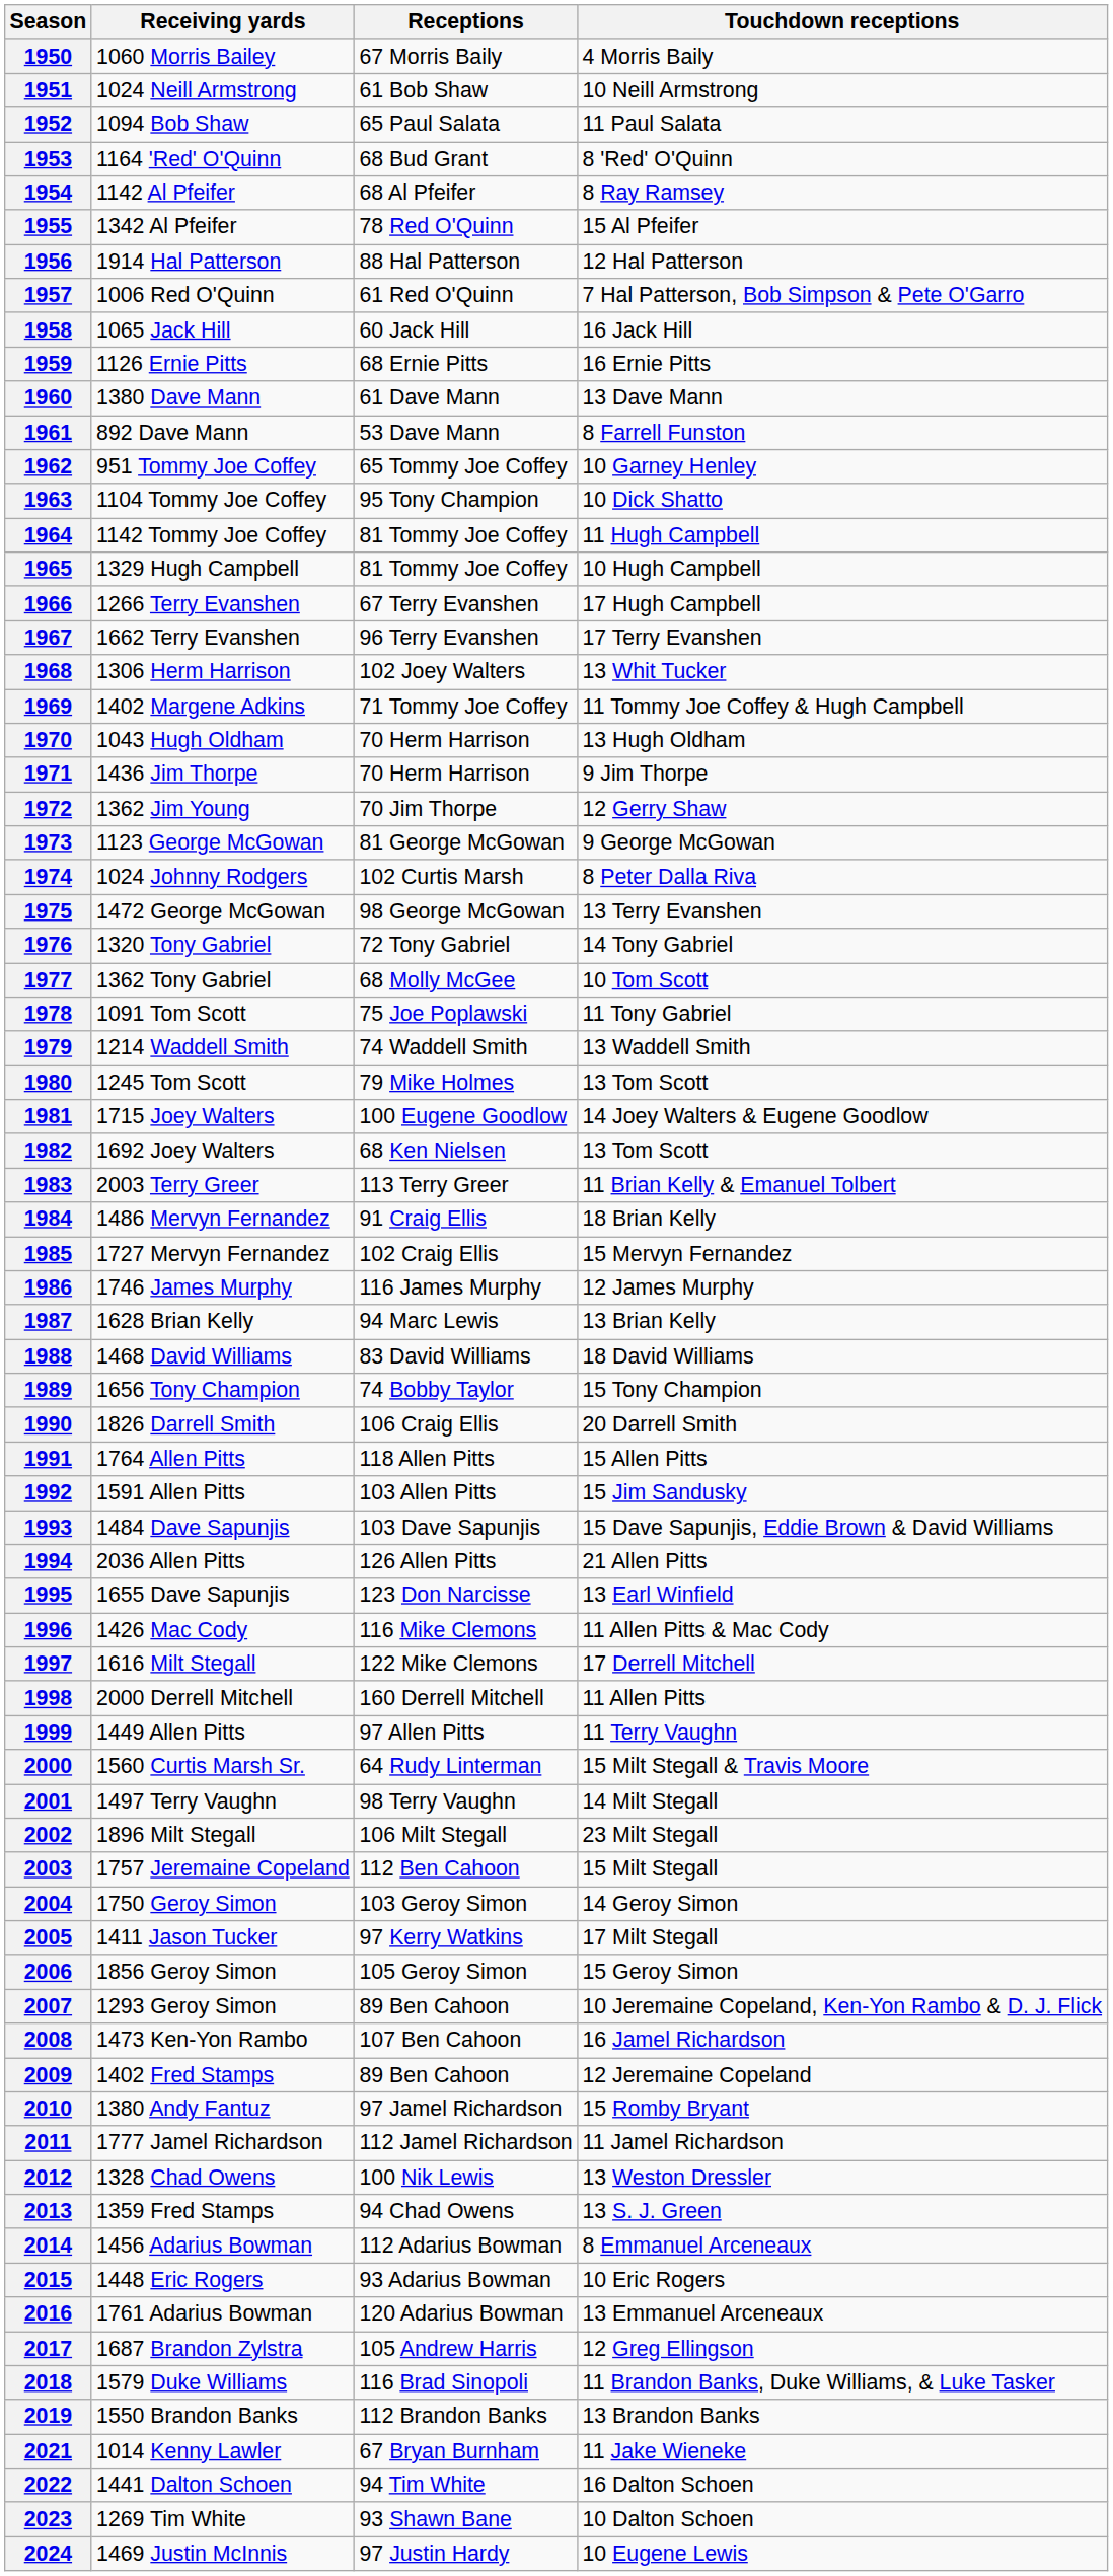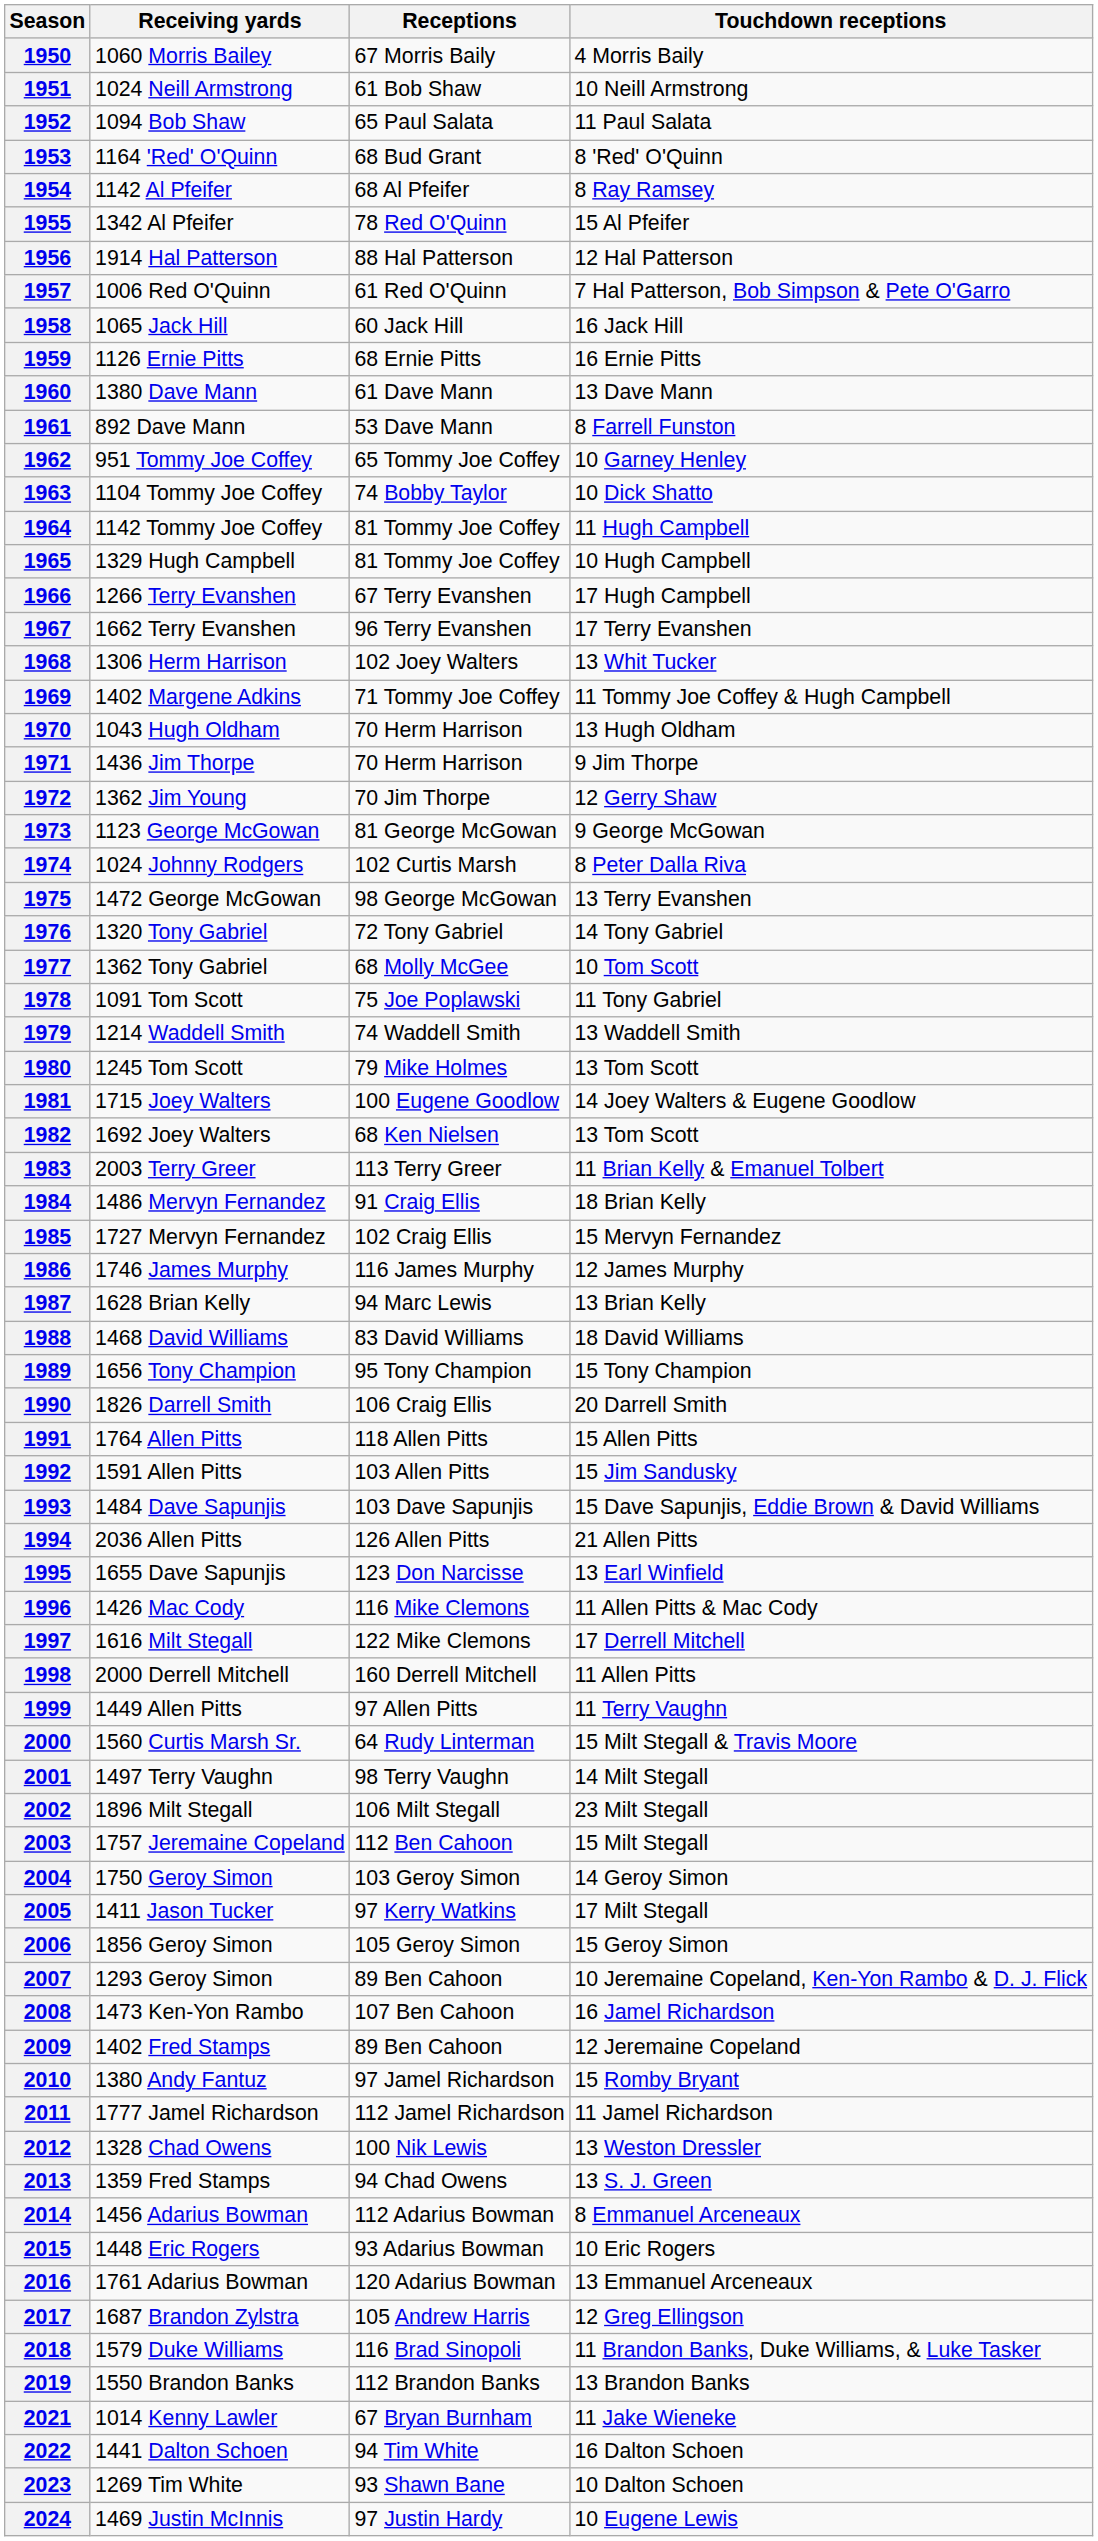1963 | Receptions: 95 Tony Champion -> 74 Bobby Taylor
1989 | Receptions: 74 Bobby Taylor -> 95 Tony Champion
